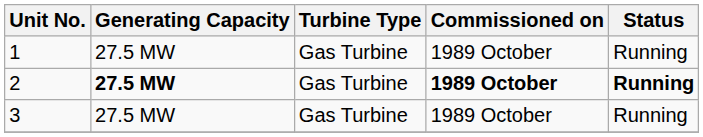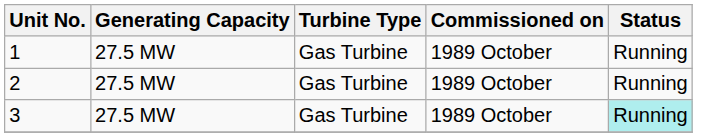2 | Generating Capacity: bold -> normal
2 | Commissioned on: bold -> normal
2 | Status: bold -> normal
3 | Status: no background -> paleturquoise background
